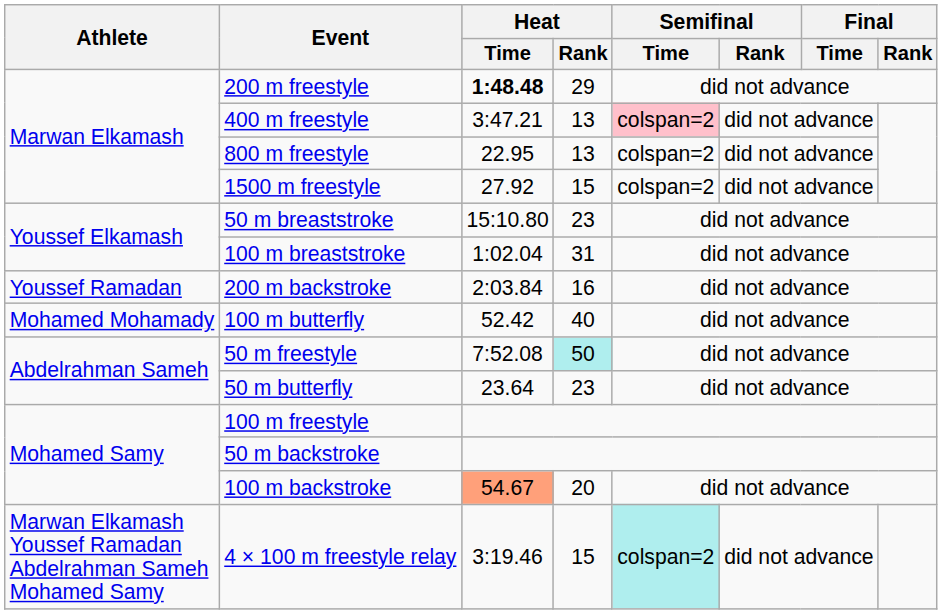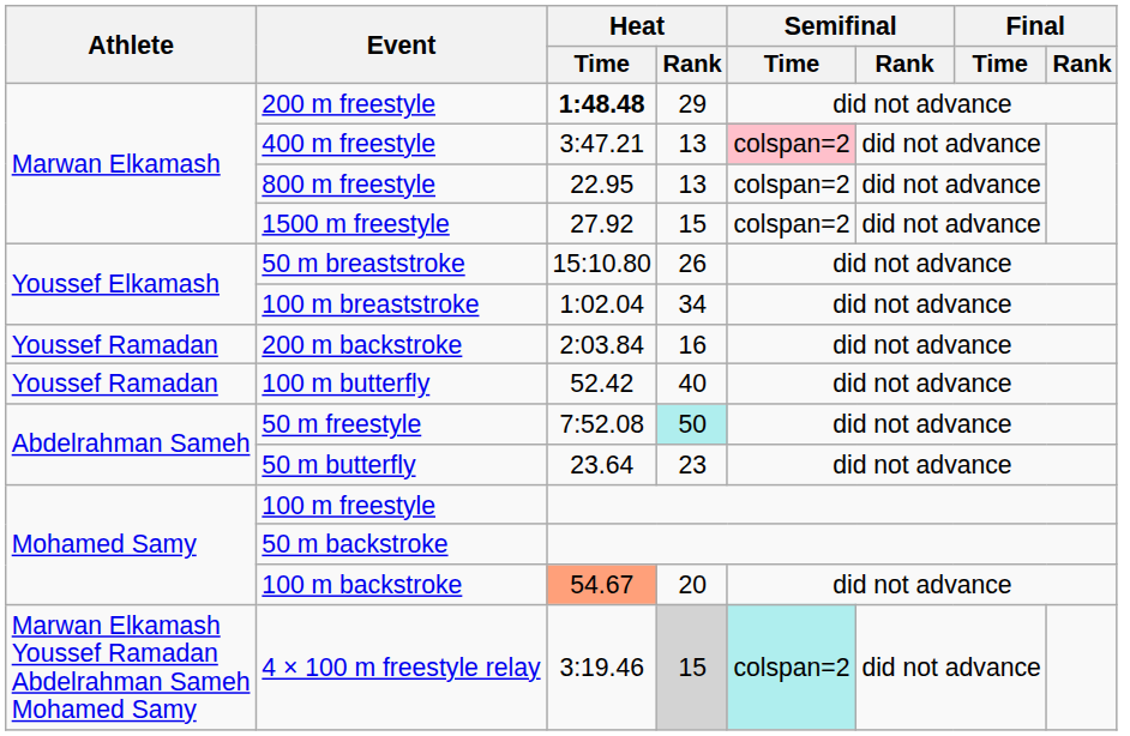50 m breaststroke | Heat / Rank: 23 -> 26
100 m breaststroke | Heat / Rank: 31 -> 34
100 m butterfly | Athlete: Mohamed Mohamady -> Youssef Ramadan
4 × 100 m freestyle relay | Heat / Rank: no background -> lightgrey background
